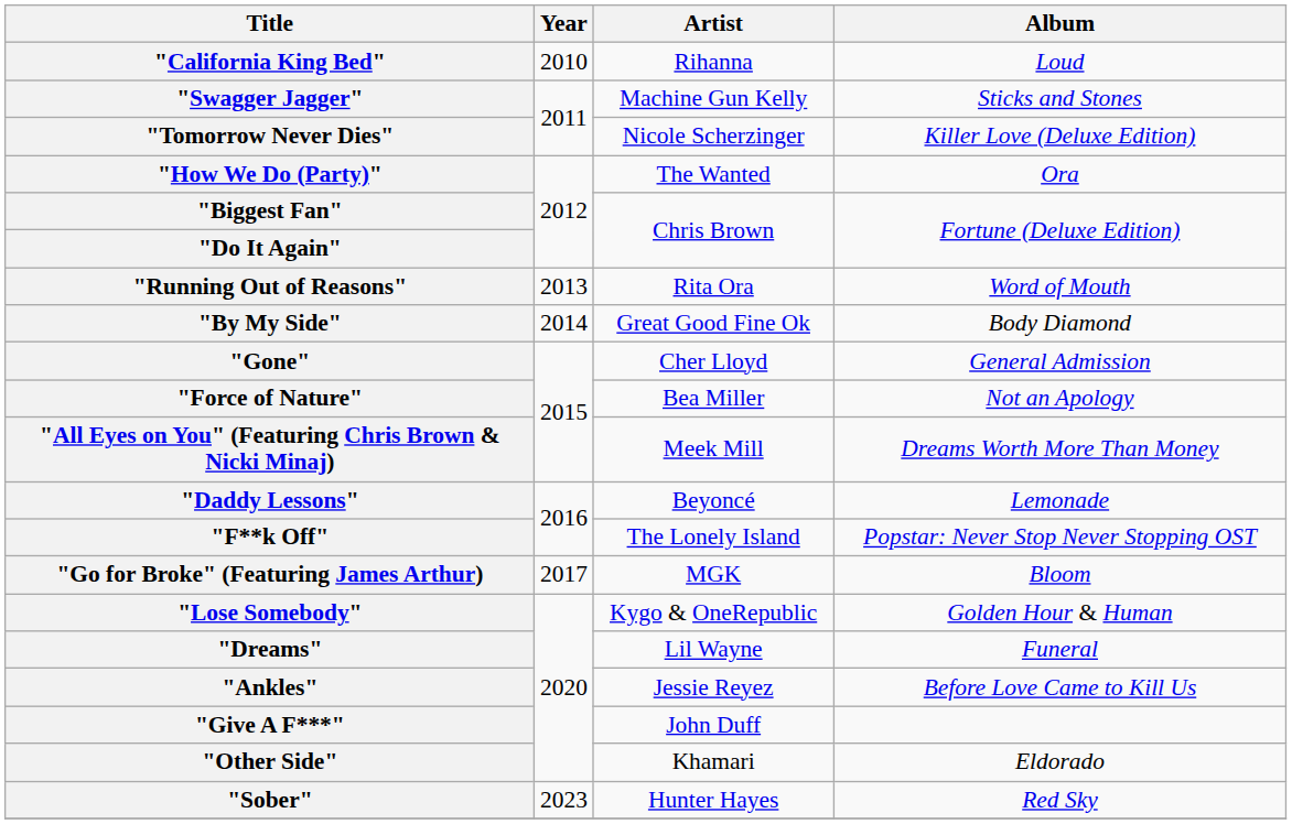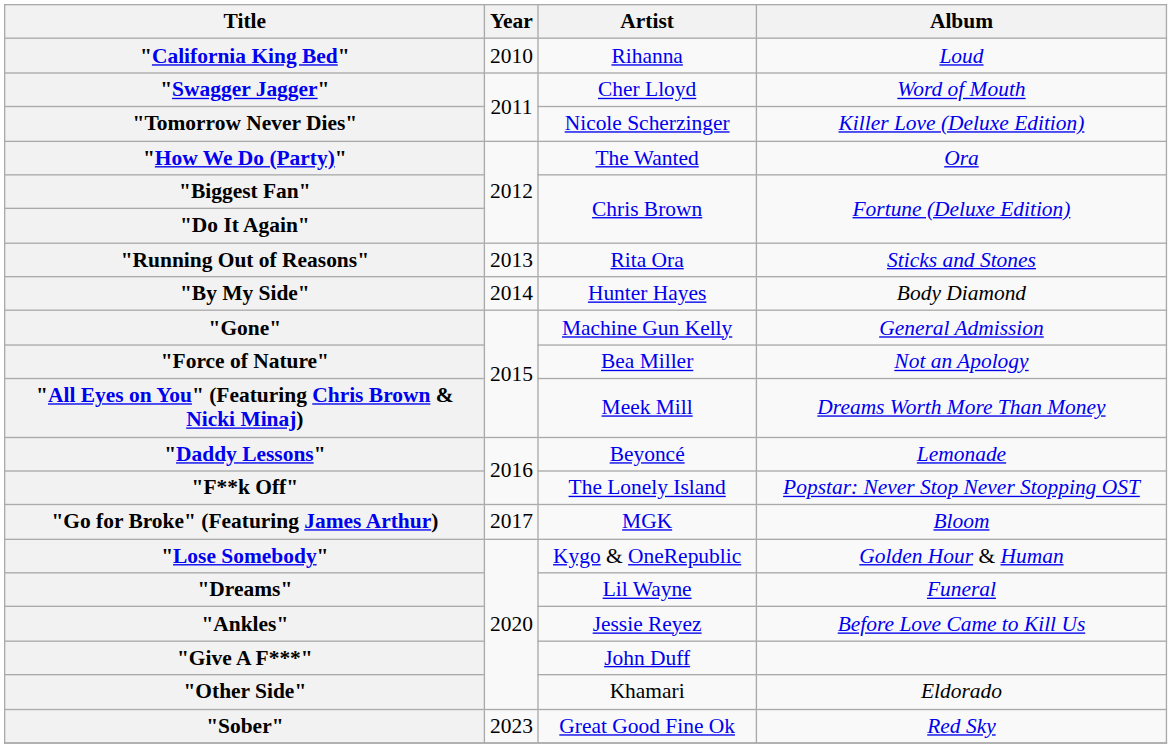"Swagger Jagger" | Artist: Machine Gun Kelly -> Cher Lloyd
"Swagger Jagger" | Album: Sticks and Stones -> Word of Mouth
"Running Out of Reasons" | Album: Word of Mouth -> Sticks and Stones
"By My Side" | Artist: Great Good Fine Ok -> Hunter Hayes
"Gone" | Artist: Cher Lloyd -> Machine Gun Kelly
"Sober" | Artist: Hunter Hayes -> Great Good Fine Ok
